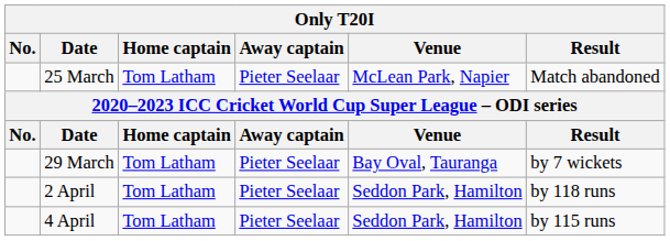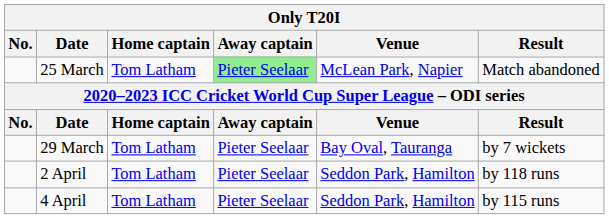25 March | Away captain: no background -> lightgreen background
